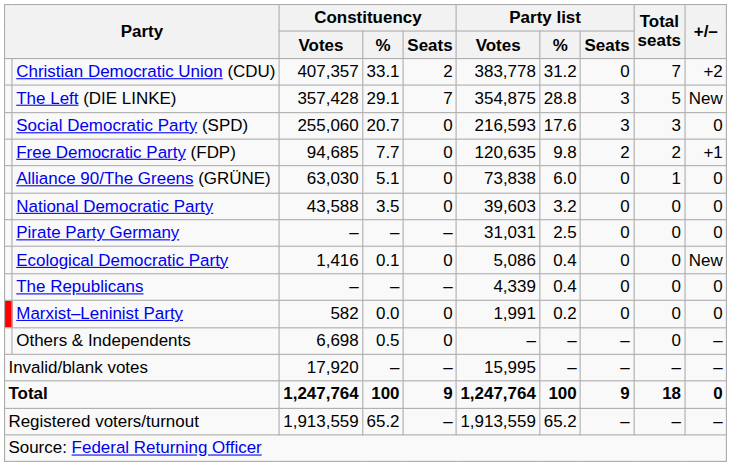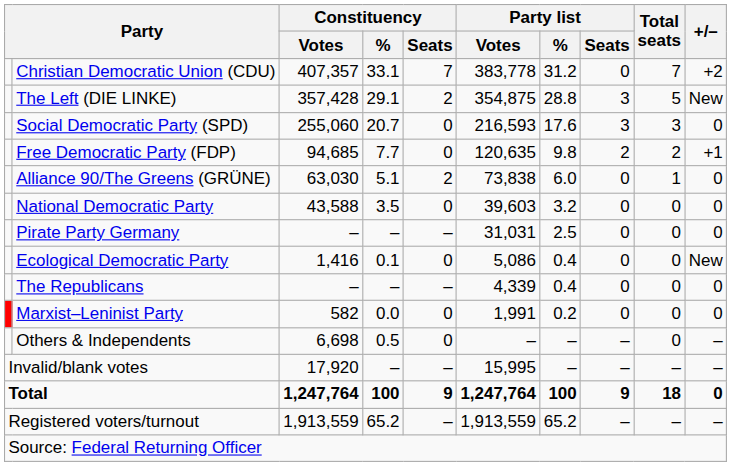Christian Democratic Union (CDU) | Constituency / Seats: 2 -> 7
The Left (DIE LINKE) | Constituency / Seats: 7 -> 2
Alliance 90/The Greens (GRÜNE) | Constituency / Seats: 0 -> 2
